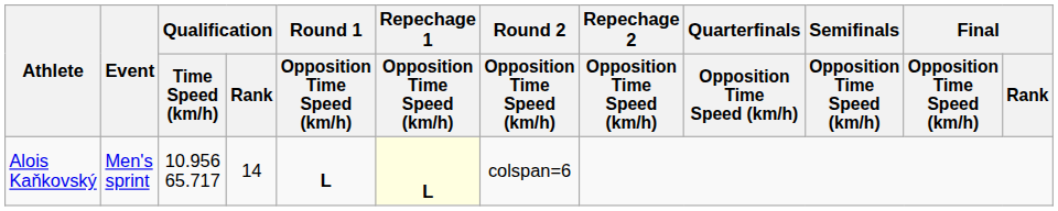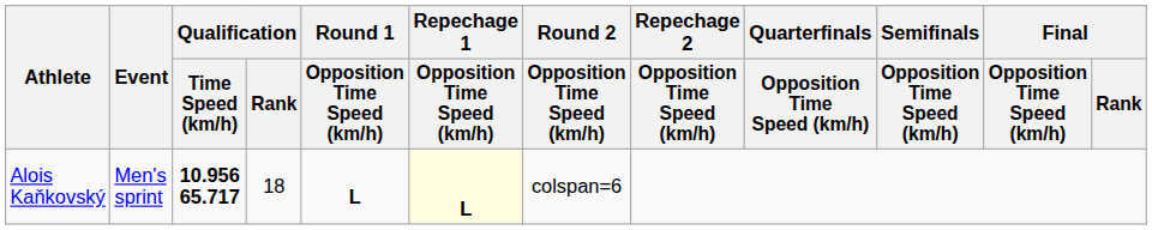Alois Kaňkovský | Qualification / Time Speed (km/h): normal -> bold
Alois Kaňkovský | Qualification / Rank: 14 -> 18
